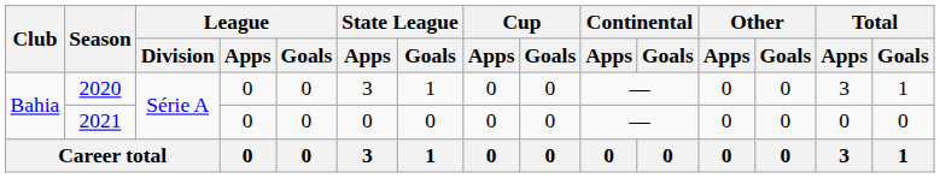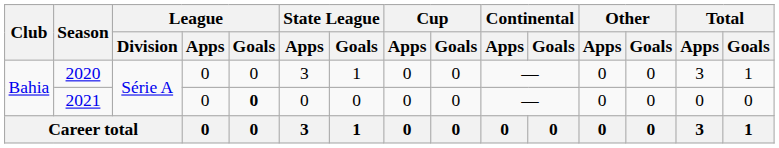2021 | League / Goals: normal -> bold
